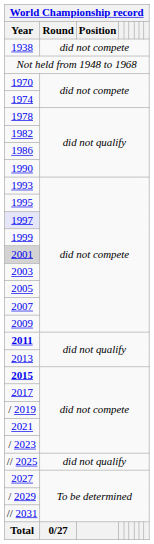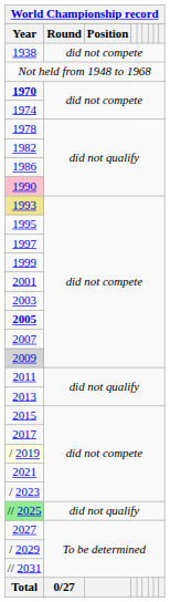1970 | Year: normal -> bold
1990 | Year: no background -> pink background
1993 | Year: no background -> khaki background
1997 | Year: lavender background -> no background
2001 | Year: lightgrey background -> no background
2005 | Year: normal -> bold
2009 | Year: no background -> lightgrey background
2011 | Year: bold -> normal
2015 | Year: bold -> normal
/ 2019 | Year: no background -> lightyellow background
// 2025 | Year: no background -> lightgreen background
